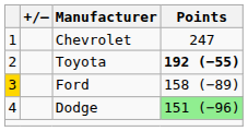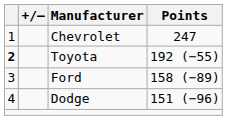Toyota | column 1: normal -> bold
Toyota | Points: bold -> normal
Ford | column 1: gold background -> no background
Dodge | Points: lightgreen background -> no background
